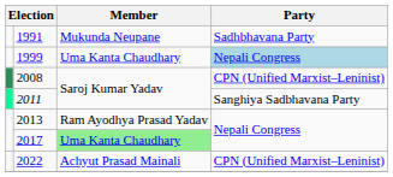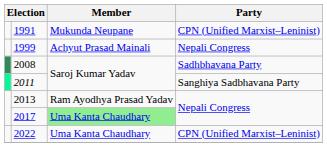1991 | Party: Sadhbhavana Party -> CPN (Unified Marxist–Leninist)
1999 | Member: Uma Kanta Chaudhary -> Achyut Prasad Mainali
1999 | Party: lightblue background -> no background
2008 | Party: CPN (Unified Marxist–Leninist) -> Sadhbhavana Party
2022 | Member: Achyut Prasad Mainali -> Uma Kanta Chaudhary
